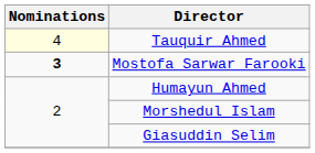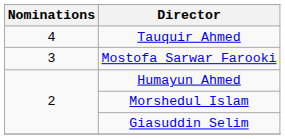Tauquir Ahmed | Nominations: lightyellow background -> no background
Mostofa Sarwar Farooki | Nominations: bold -> normal
